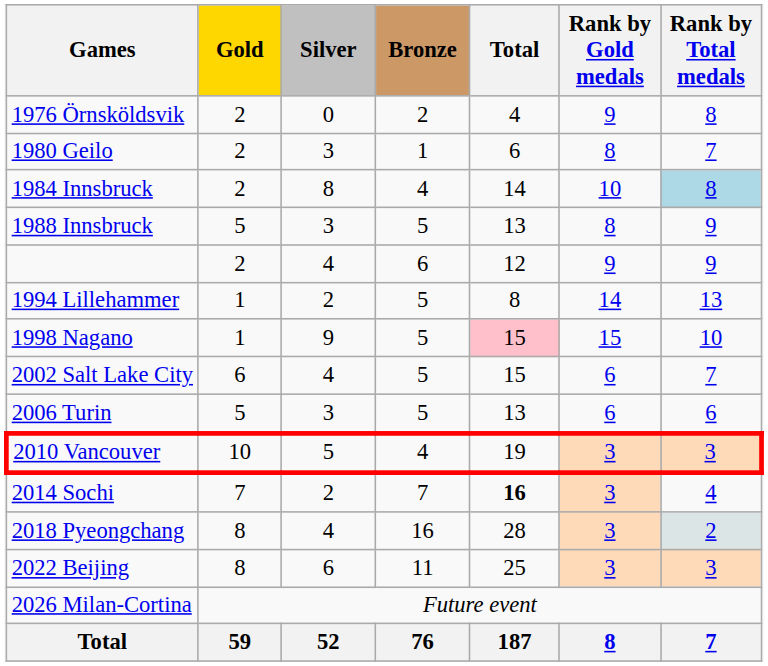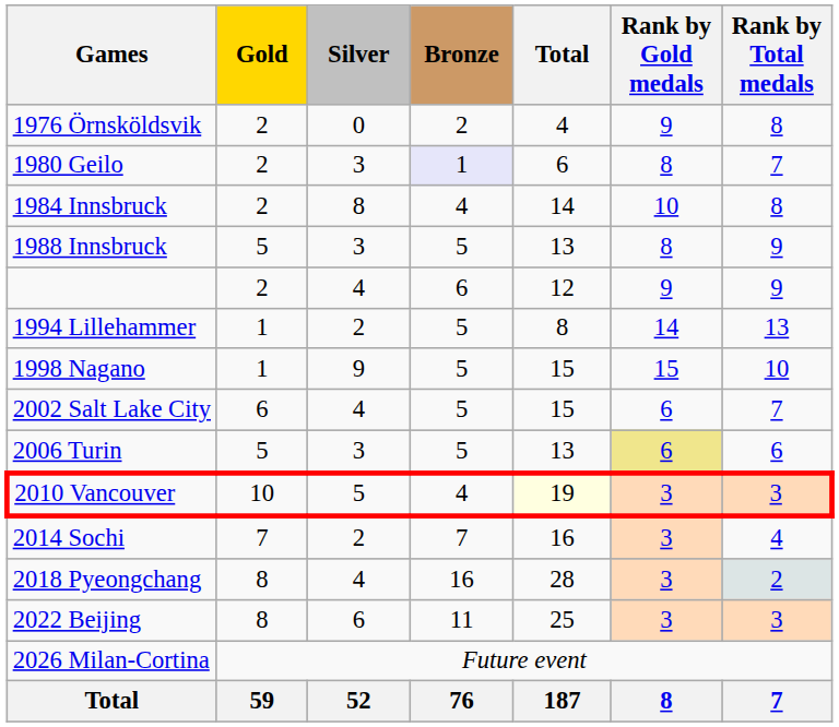1980 Geilo | Bronze: no background -> lavender background
1984 Innsbruck | Rank by Total medals: lightblue background -> no background
1998 Nagano | Total: pink background -> no background
2006 Turin | Rank by Gold medals: no background -> khaki background
2010 Vancouver | Total: no background -> lightyellow background
2014 Sochi | Total: bold -> normal
